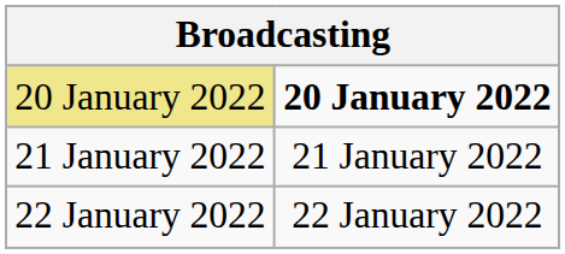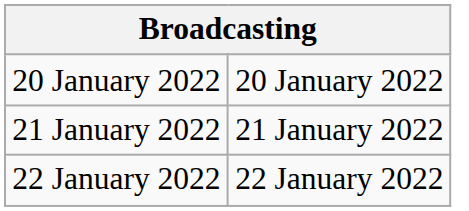row 2 | column 1: khaki background -> no background
row 2 | column 2: bold -> normal
